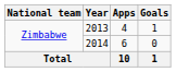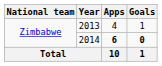2014 | Apps: normal -> bold
2014 | Goals: normal -> bold
